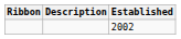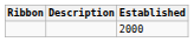row 2 | Established: 2002 -> 2000
